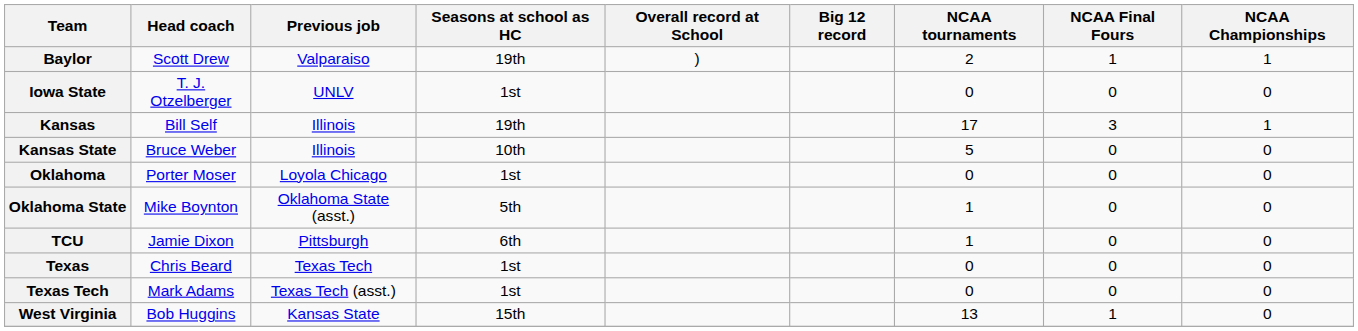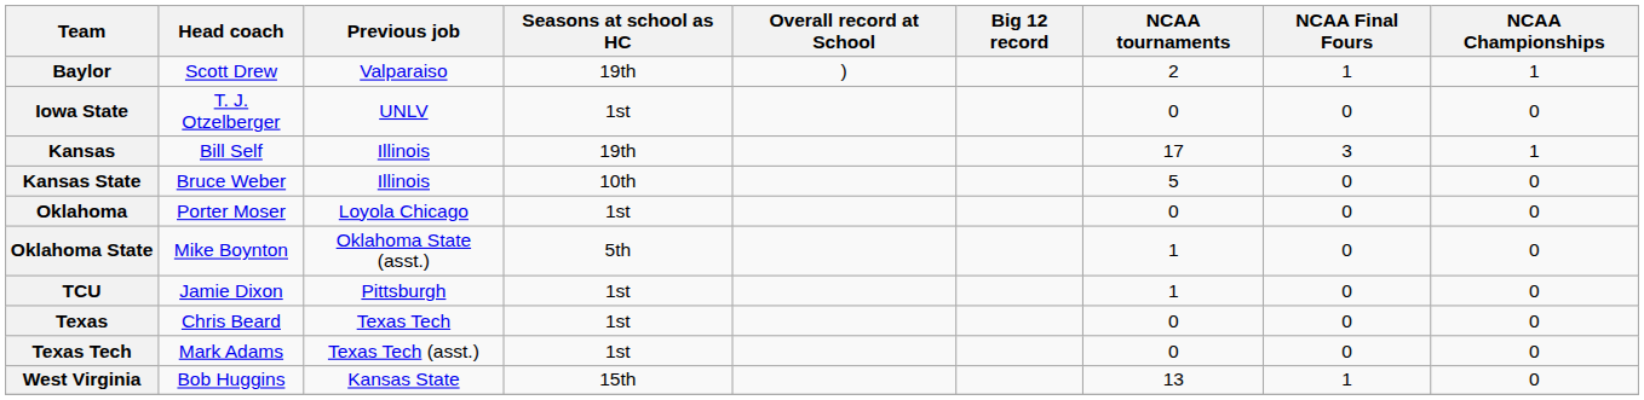TCU | Seasons at school as HC: 6th -> 1st
